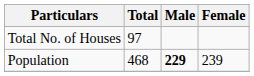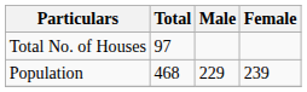Population | Male: bold -> normal
